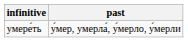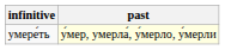умере́ть | past: no background -> lightyellow background
